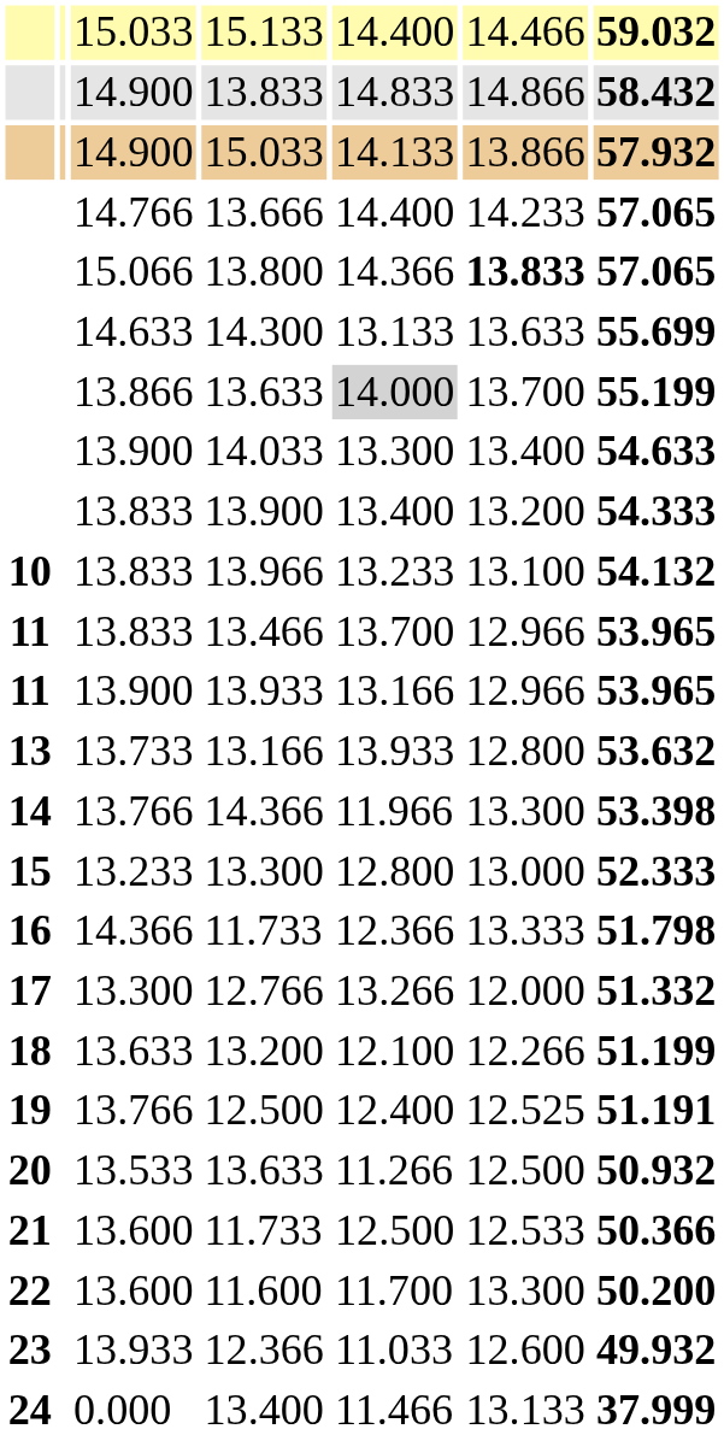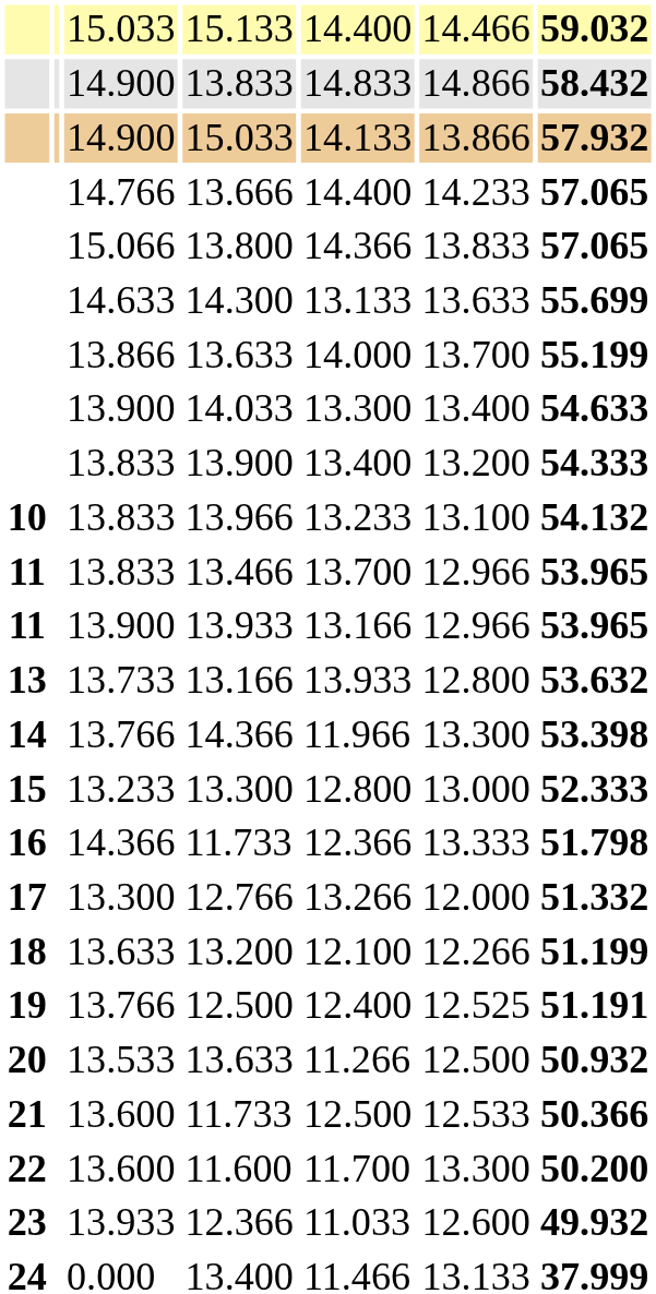13.800 | column 5: bold -> normal
13.866 / 13.633 | column 4: lightgrey background -> no background
